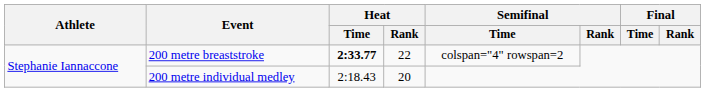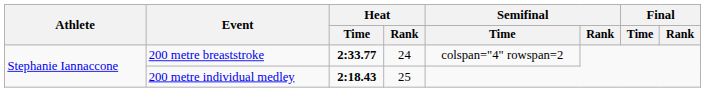200 metre breaststroke | Heat / Rank: 22 -> 24
200 metre individual medley | Heat / Time: normal -> bold
200 metre individual medley | Heat / Rank: 20 -> 25
